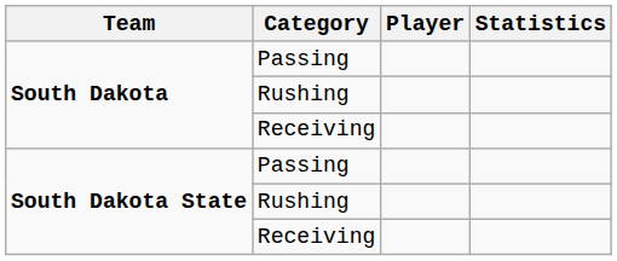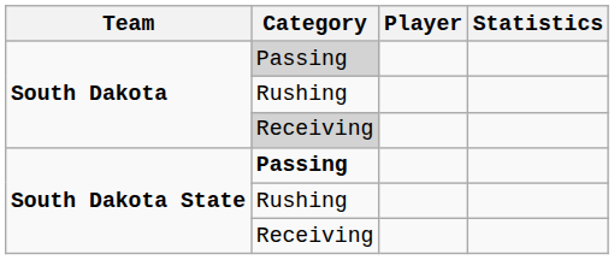South Dakota / Passing | Category: no background -> lightgrey background
South Dakota / Receiving | Category: no background -> lightgrey background
South Dakota State / Passing | Category: normal -> bold
